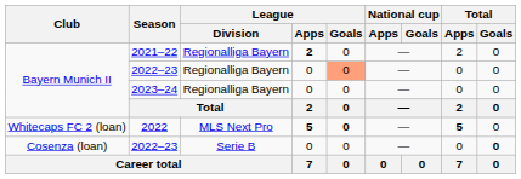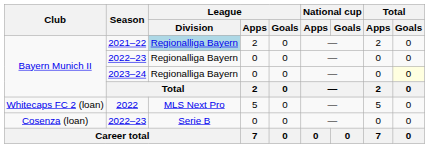2021–22 | League / Division: no background -> lightblue background
2021–22 | League / Apps: bold -> normal
Bayern Munich II / 2022–23 | League / Goals: lightsalmon background -> no background
2023–24 | Total / Goals: no background -> lightyellow background
2022 | League / Apps: bold -> normal
2022 | League / Goals: bold -> normal
2022 | Total / Apps: bold -> normal
Cosenza (loan) / 2022–23 | Total / Goals: bold -> normal
